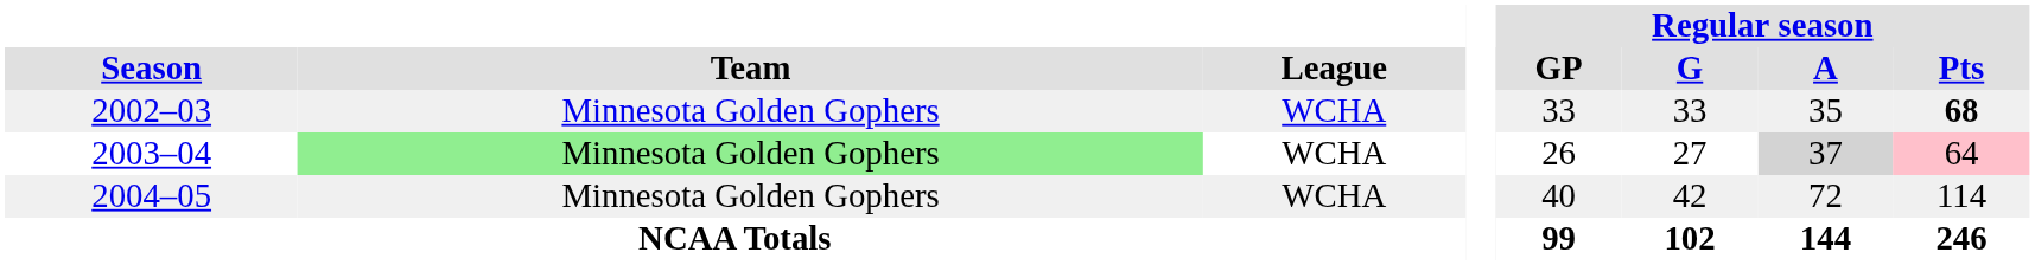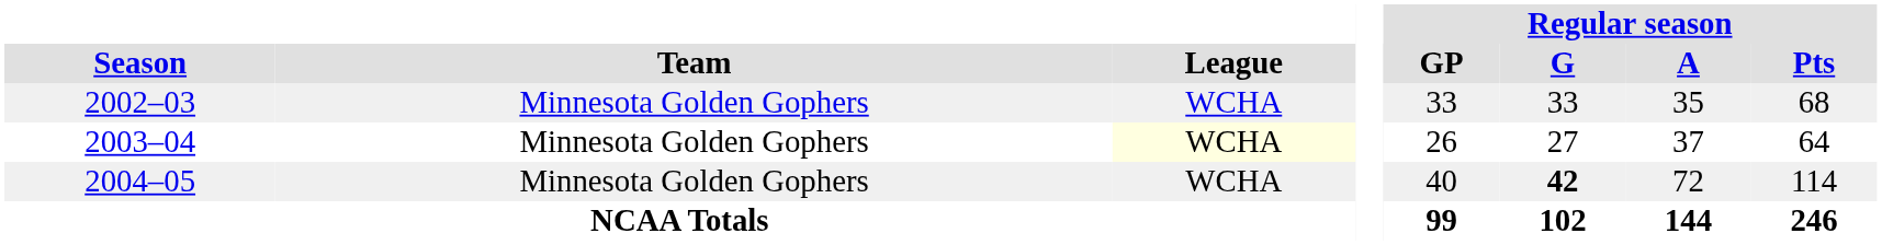2002–03 | Regular season / Pts: bold -> normal
2003–04 | Team: lightgreen background -> no background
2003–04 | League: no background -> lightyellow background
2003–04 | Regular season / A: lightgrey background -> no background
2003–04 | Regular season / Pts: pink background -> no background
2004–05 | Regular season / G: normal -> bold
